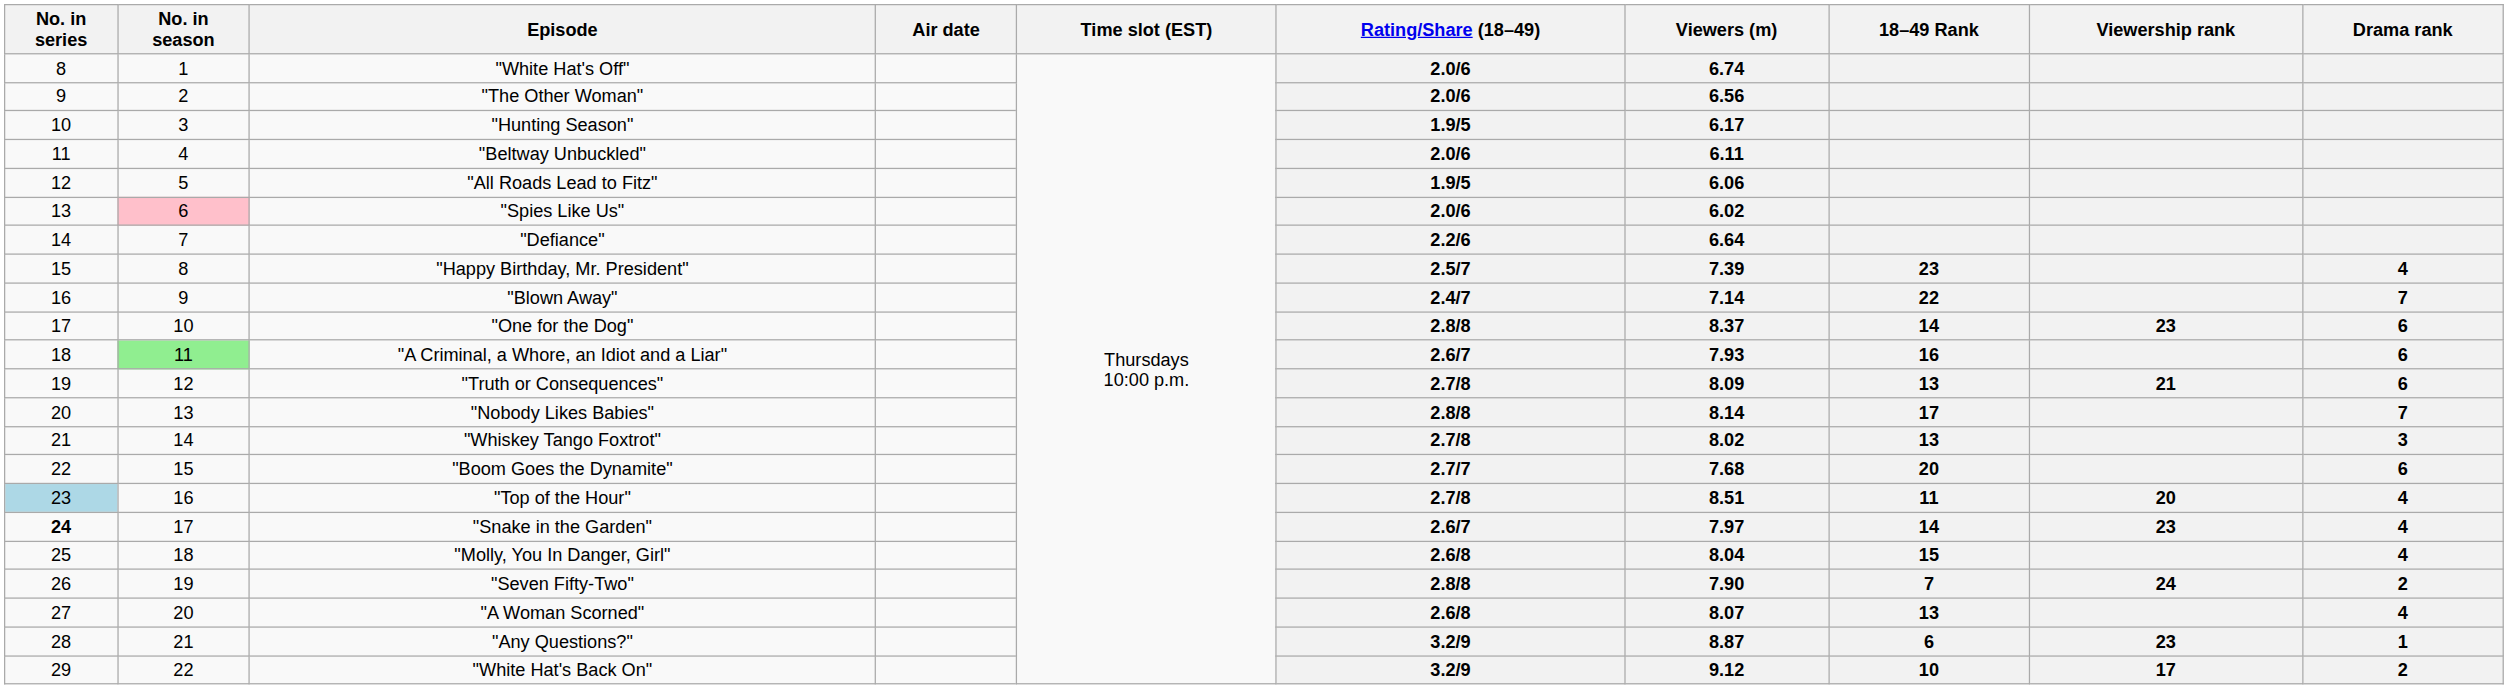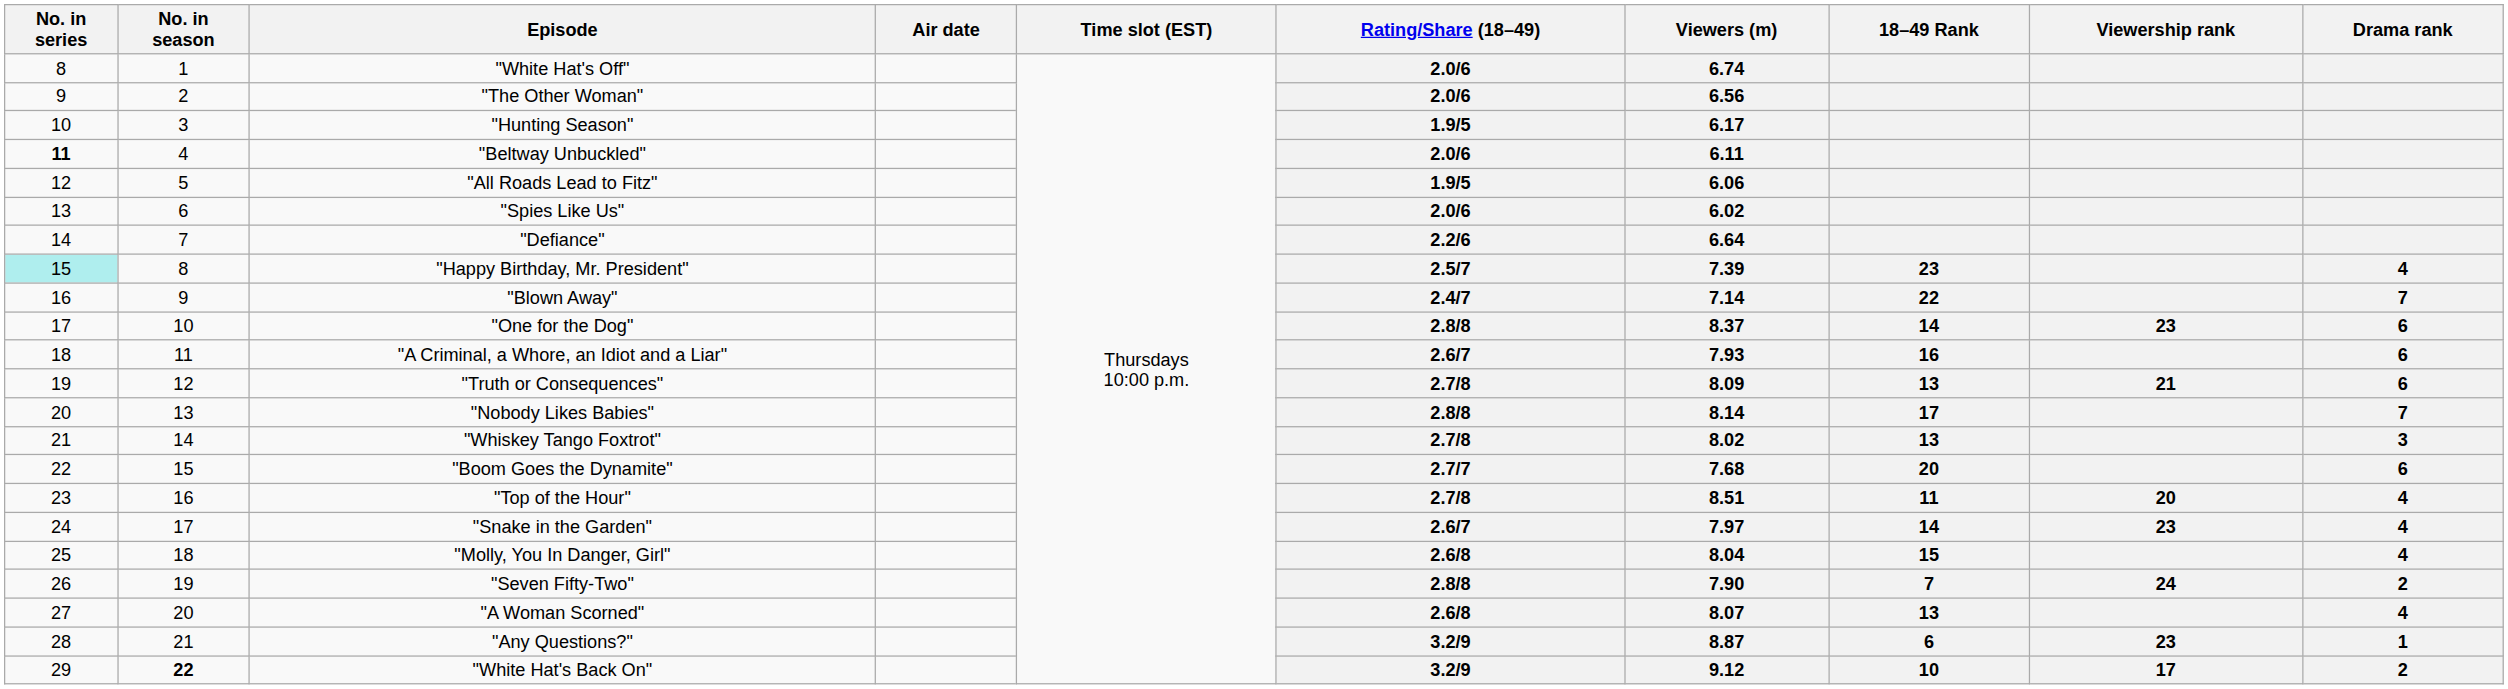"Beltway Unbuckled" | No. in series: normal -> bold
"Spies Like Us" | No. in season: pink background -> no background
"Happy Birthday, Mr. President" | No. in series: no background -> paleturquoise background
"A Criminal, a Whore, an Idiot and a Liar" | No. in season: lightgreen background -> no background
"Top of the Hour" | No. in series: lightblue background -> no background
"Snake in the Garden" | No. in series: bold -> normal
"White Hat's Back On" | No. in season: normal -> bold
